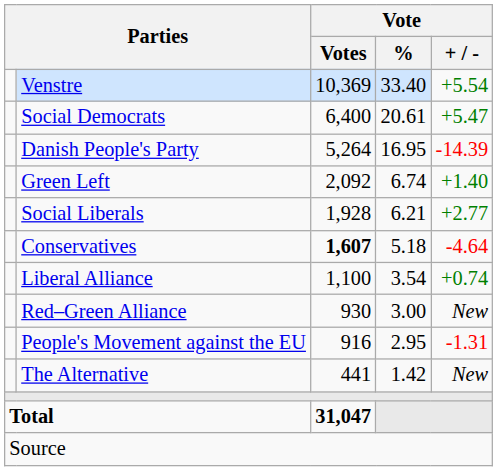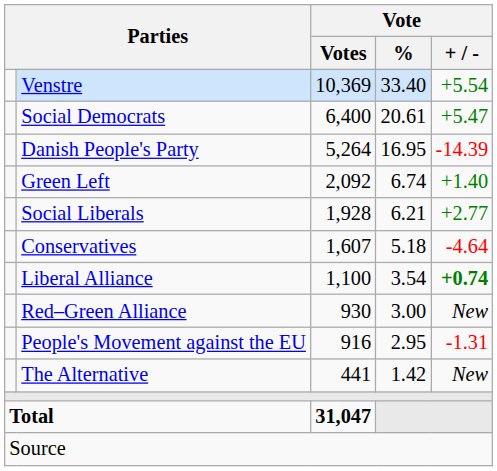Conservatives | Vote / Votes: bold -> normal
Liberal Alliance | Vote / + / -: normal -> bold
